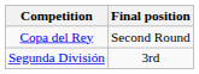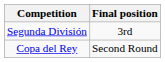rows swapped: Segunda División <-> Copa del Rey
